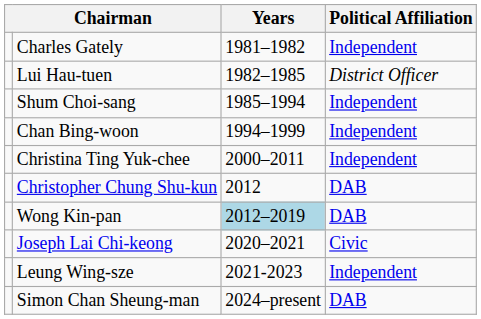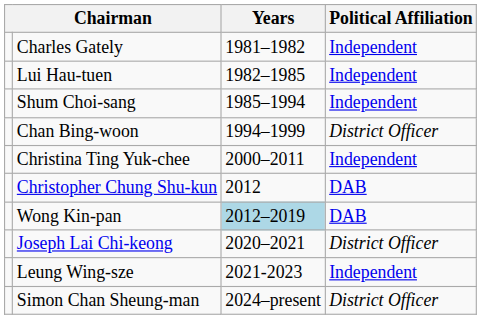Lui Hau-tuen | Political Affiliation: District Officer -> Independent
Chan Bing-woon | Political Affiliation: Independent -> District Officer
Joseph Lai Chi-keong | Political Affiliation: Civic -> District Officer
Simon Chan Sheung-man | Political Affiliation: DAB -> District Officer
